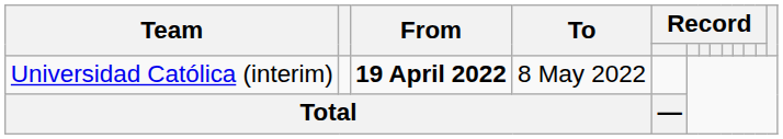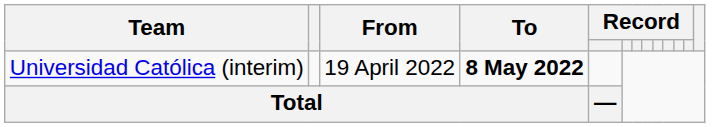Universidad Católica (interim) | From: bold -> normal
Universidad Católica (interim) | To: normal -> bold
